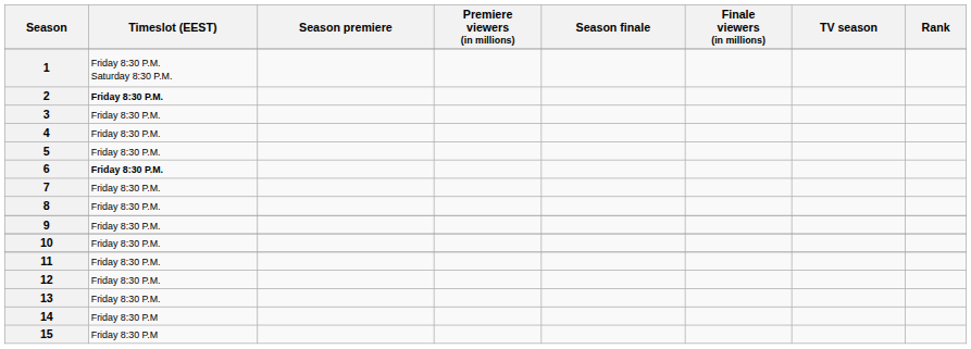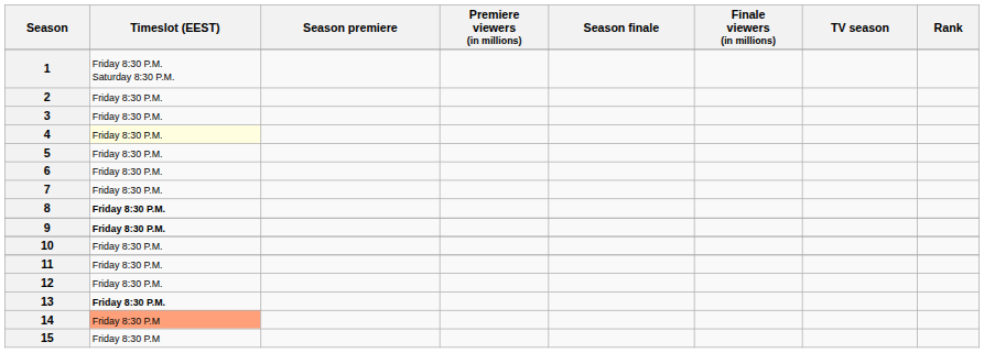2 | Timeslot (EEST): bold -> normal
4 | Timeslot (EEST): no background -> lightyellow background
6 | Timeslot (EEST): bold -> normal
8 | Timeslot (EEST): normal -> bold
9 | Timeslot (EEST): normal -> bold
13 | Timeslot (EEST): normal -> bold
14 | Timeslot (EEST): no background -> lightsalmon background
